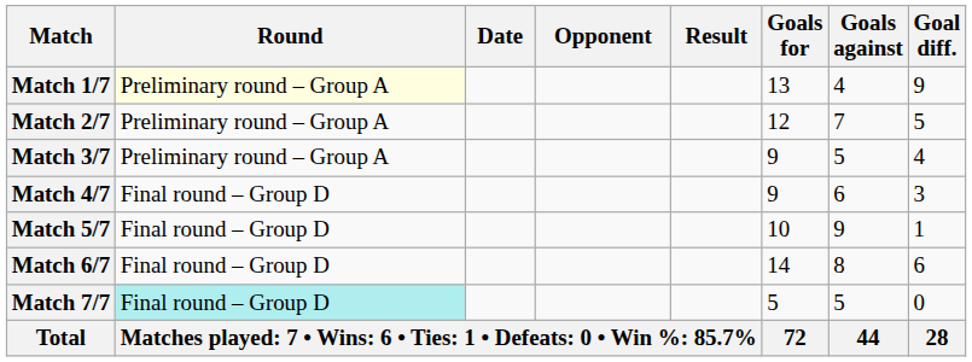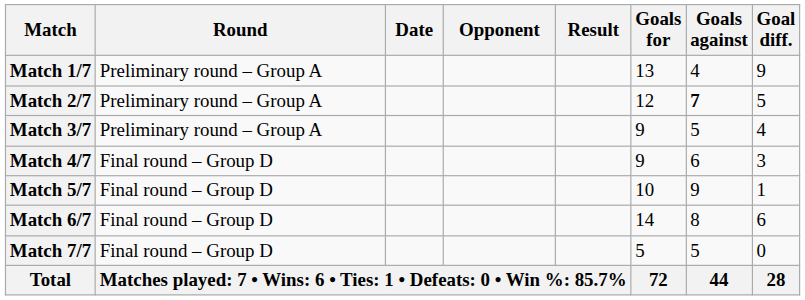Match 1/7 | Round: lightyellow background -> no background
Match 2/7 | Goals against: normal -> bold
Match 7/7 | Round: paleturquoise background -> no background
